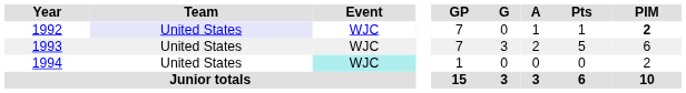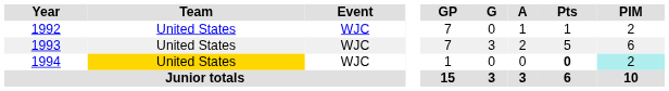1992 | Team: lavender background -> no background
1992 | PIM: bold -> normal
1994 | Team: no background -> gold background
1994 | Event: paleturquoise background -> no background
1994 | Pts: normal -> bold
1994 | PIM: no background -> paleturquoise background
